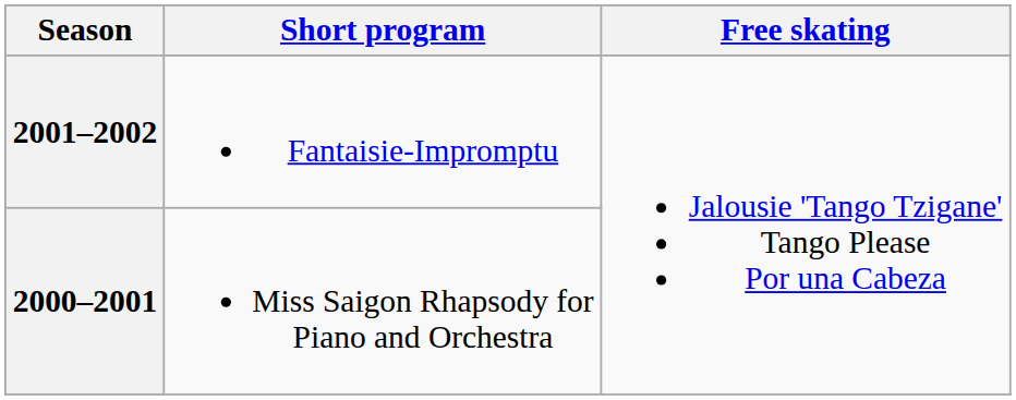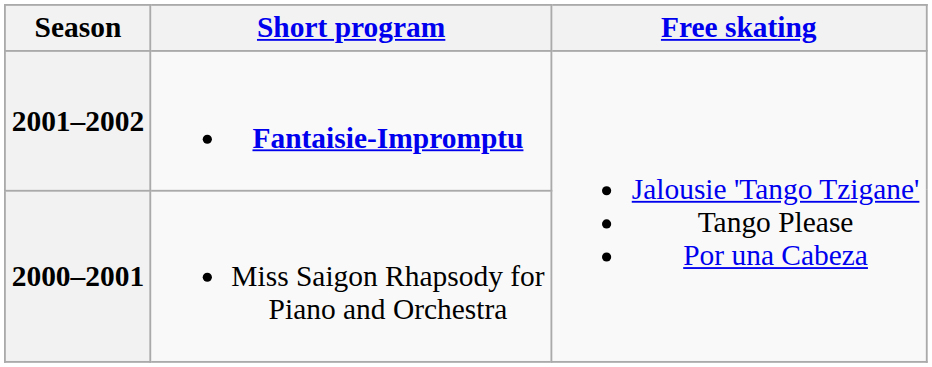2001–2002 | Short program: normal -> bold
